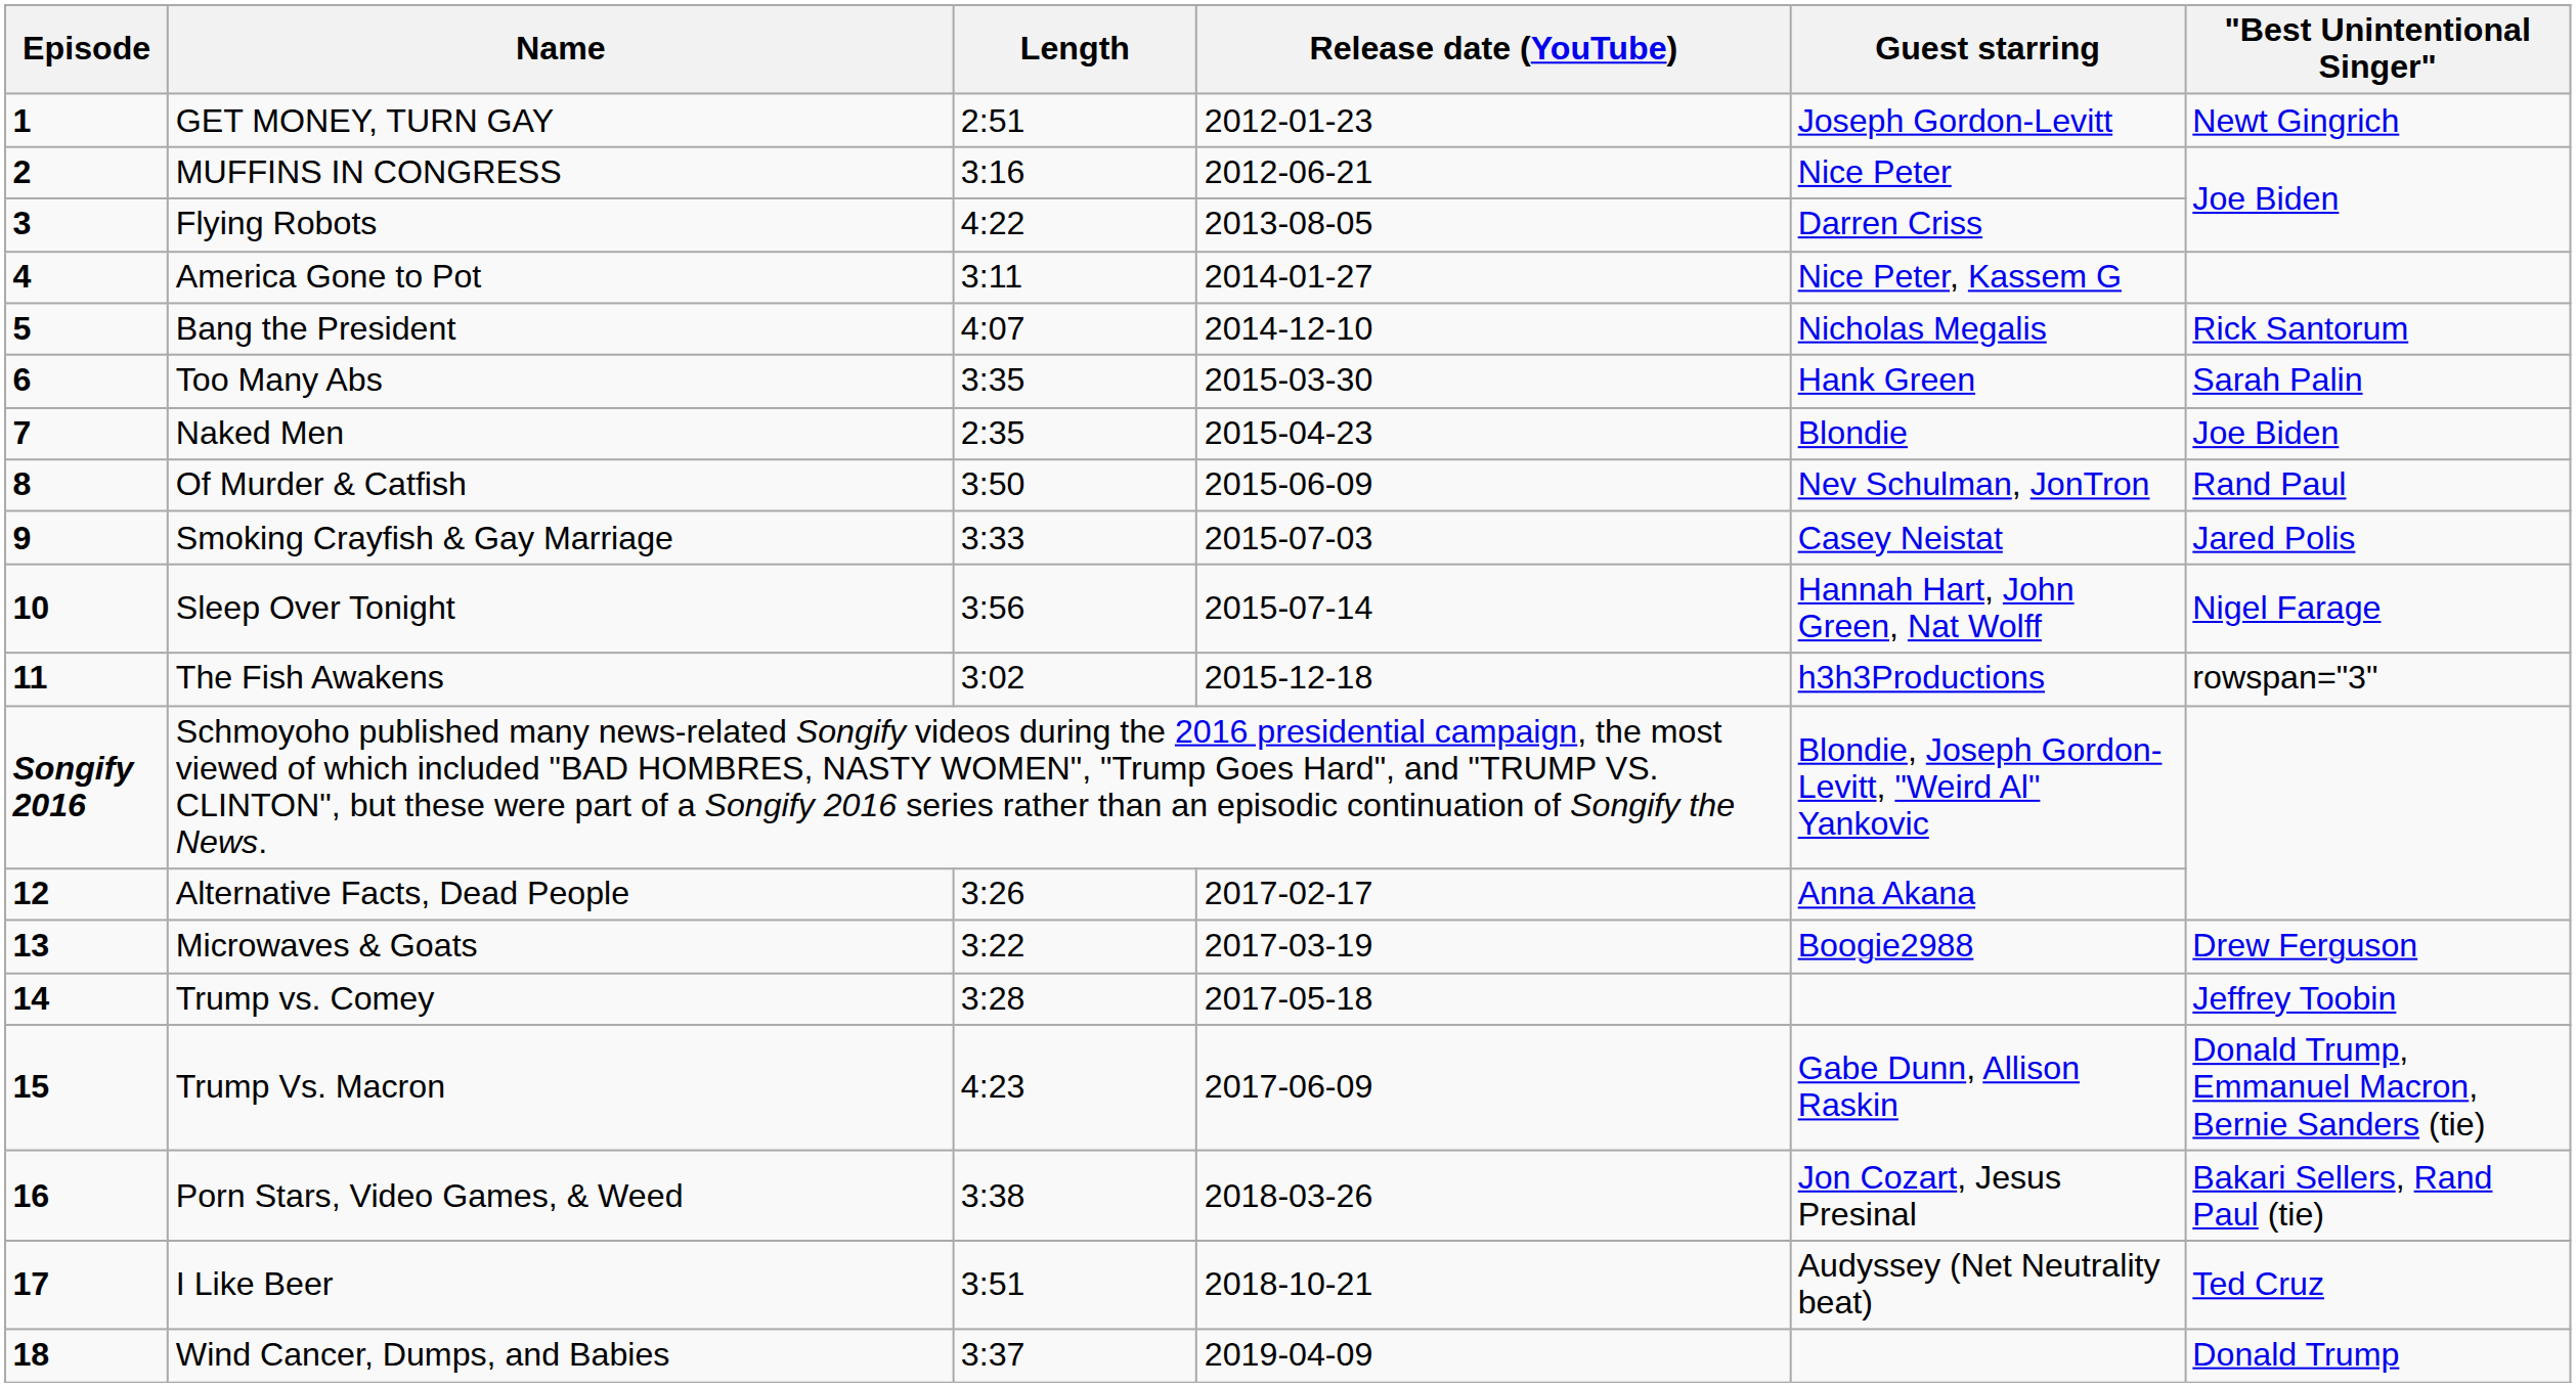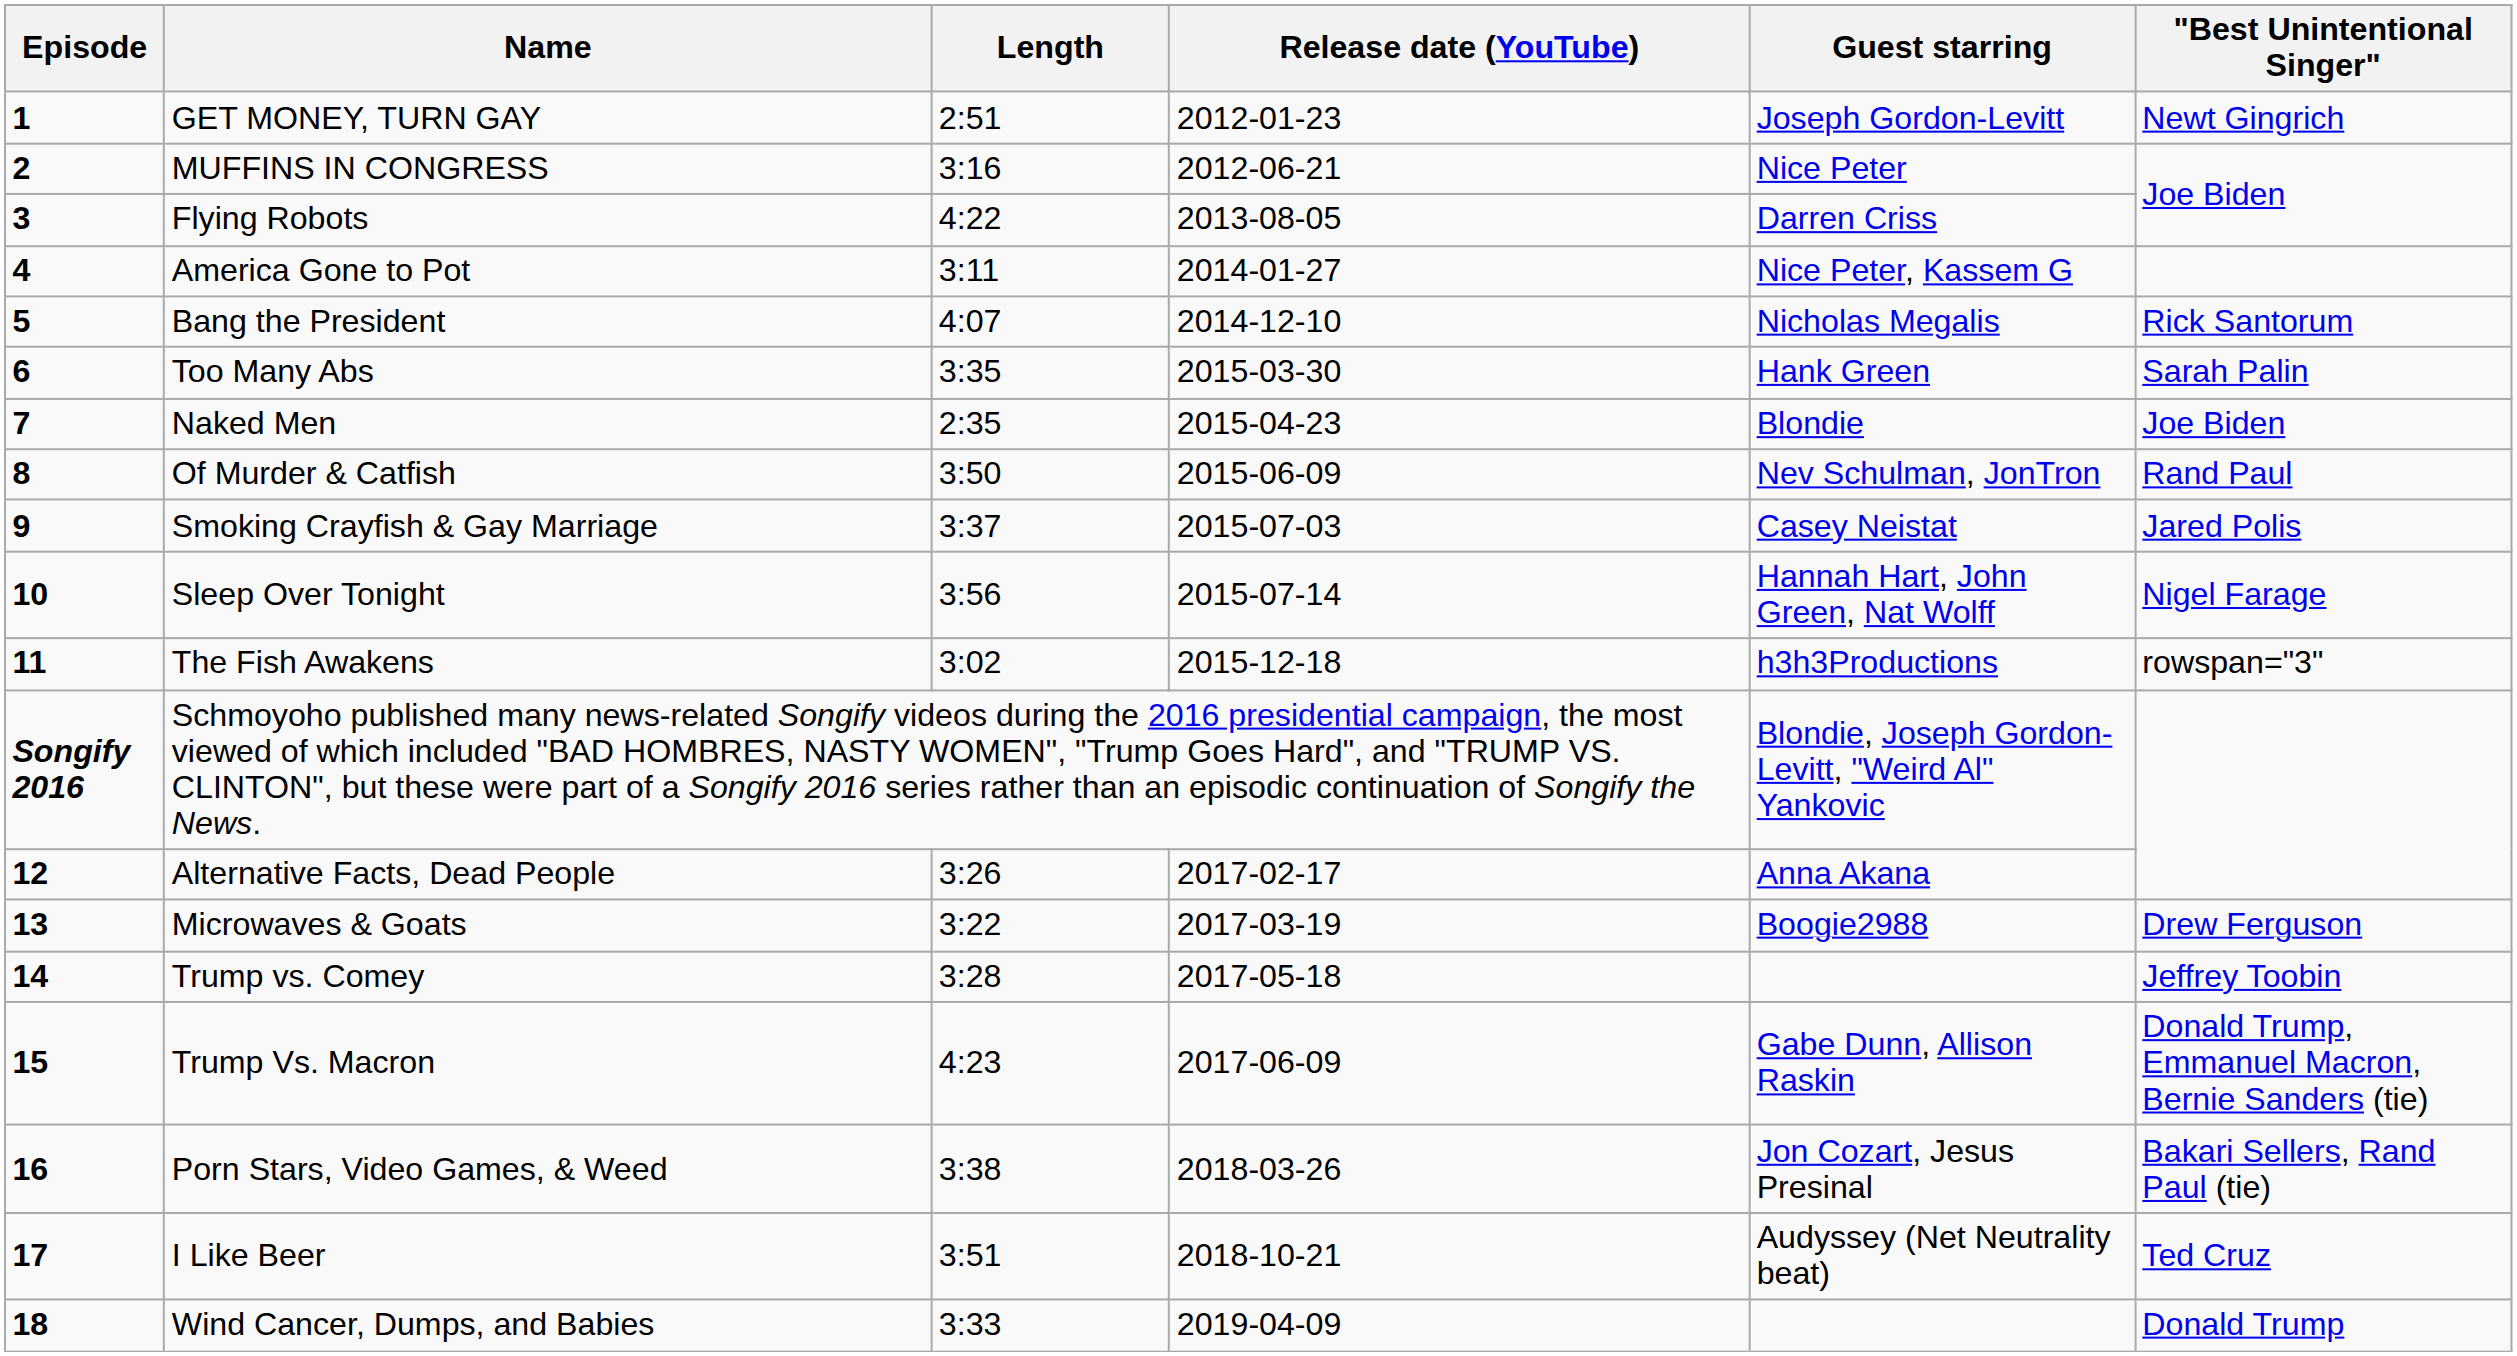Smoking Crayfish & Gay Marriage | Length: 3:33 -> 3:37
Wind Cancer, Dumps, and Babies | Length: 3:37 -> 3:33
